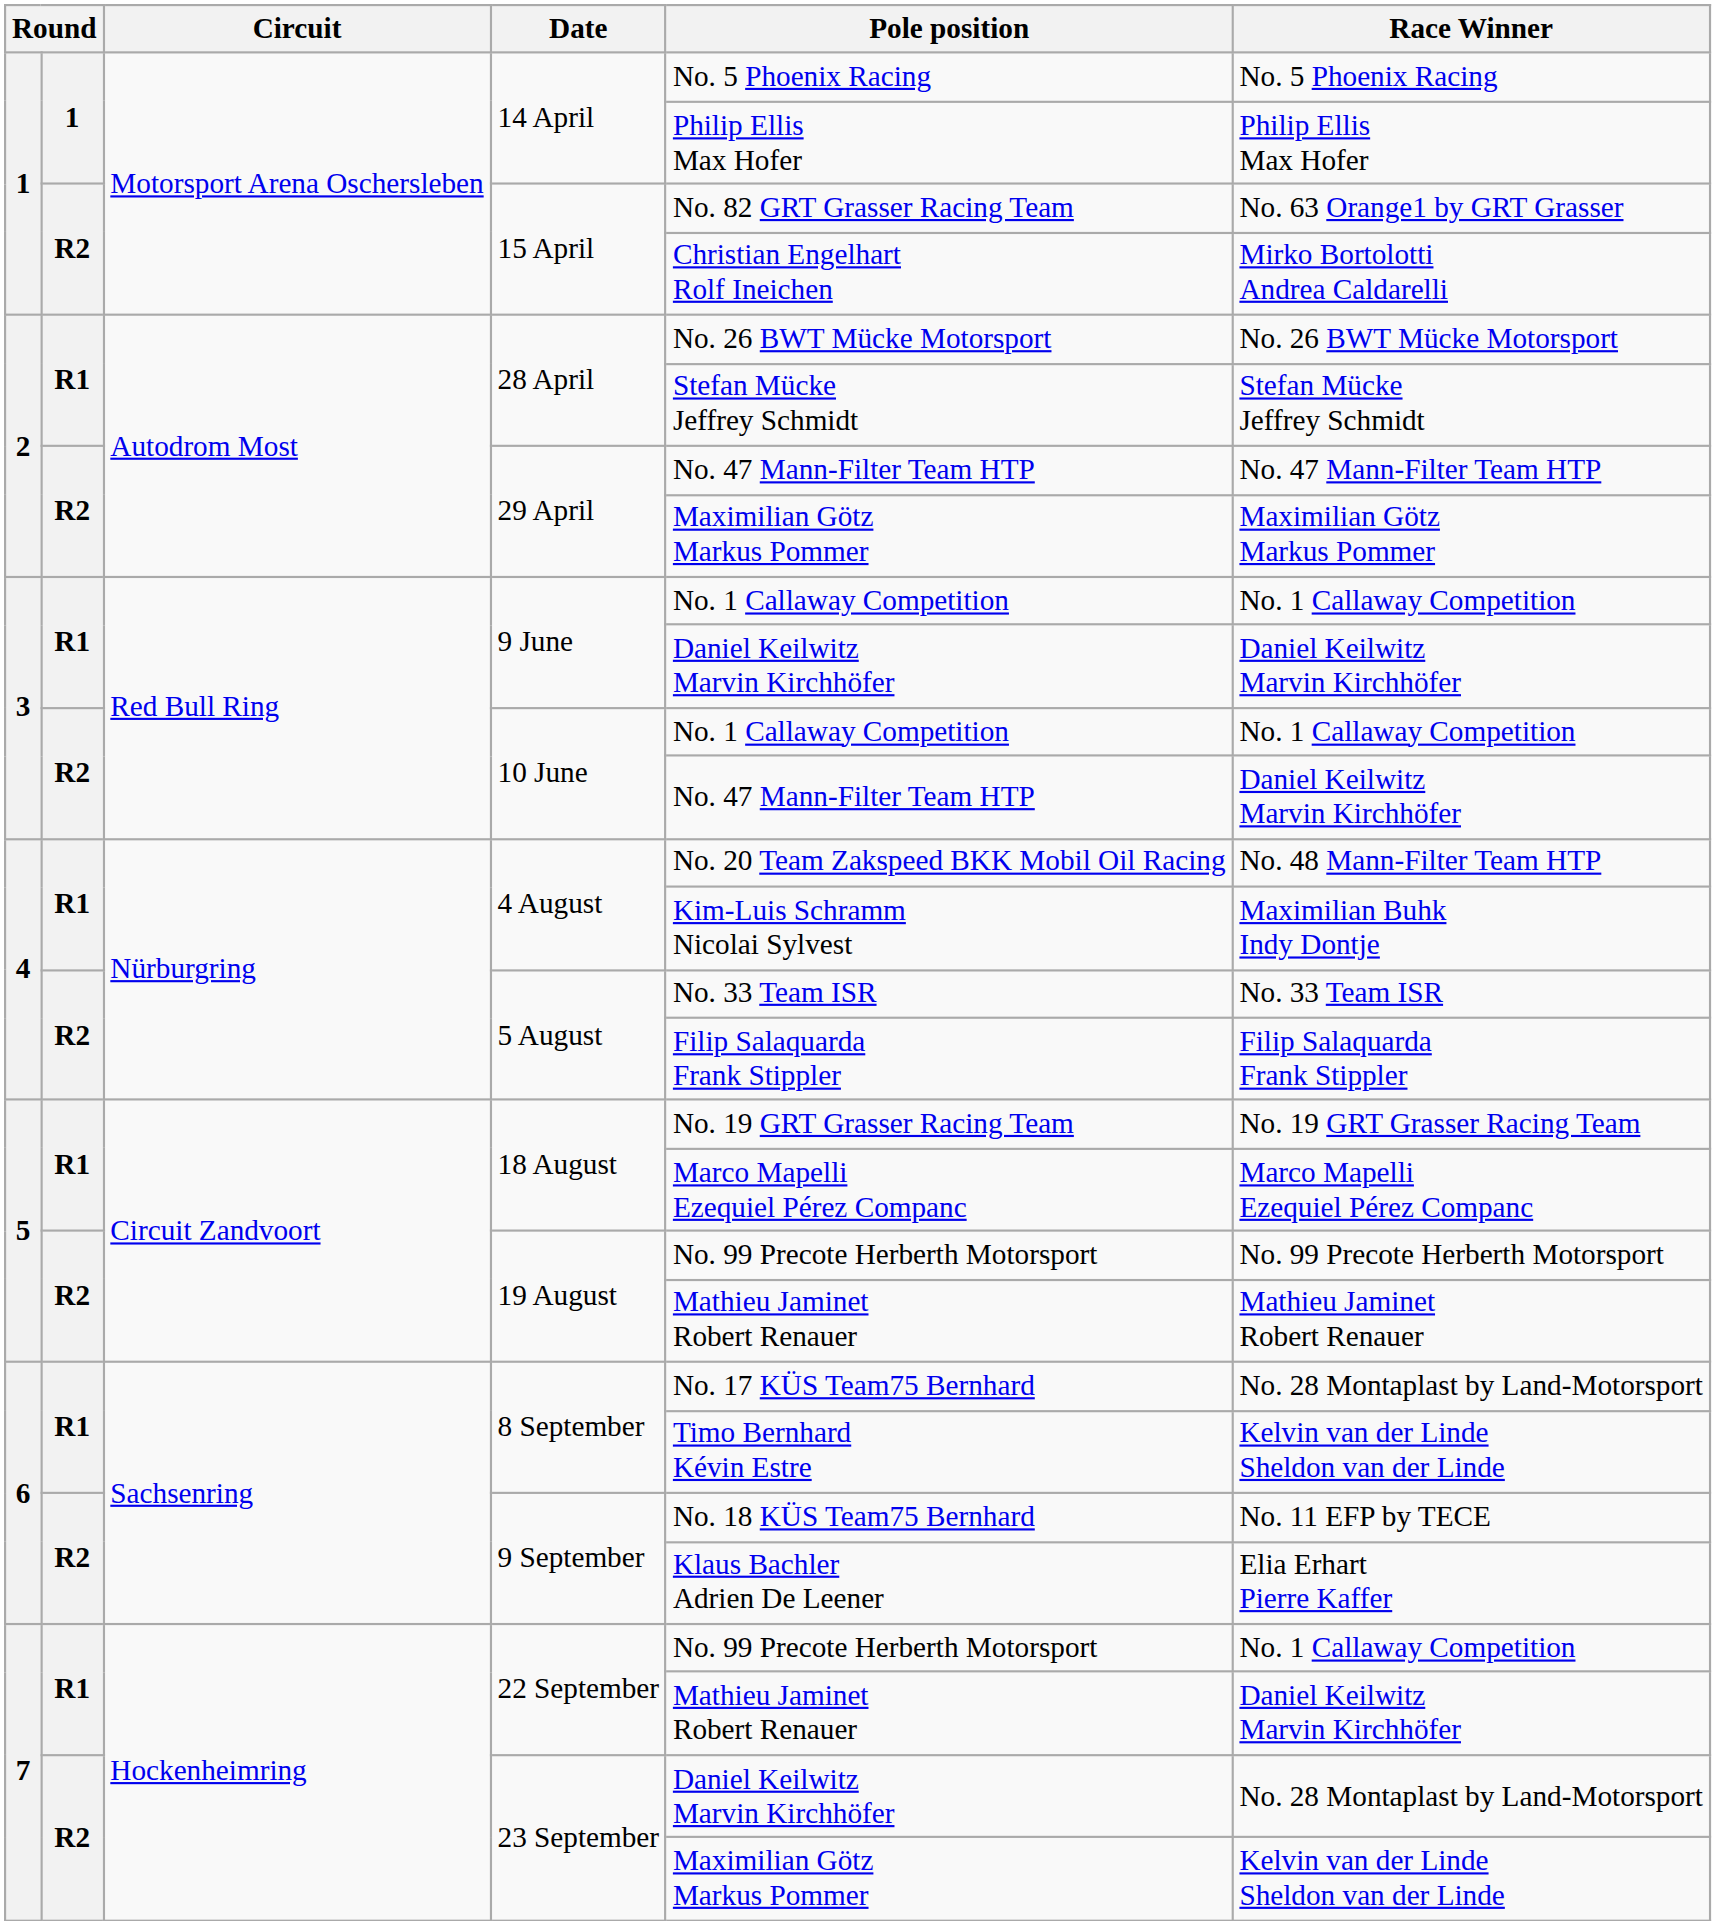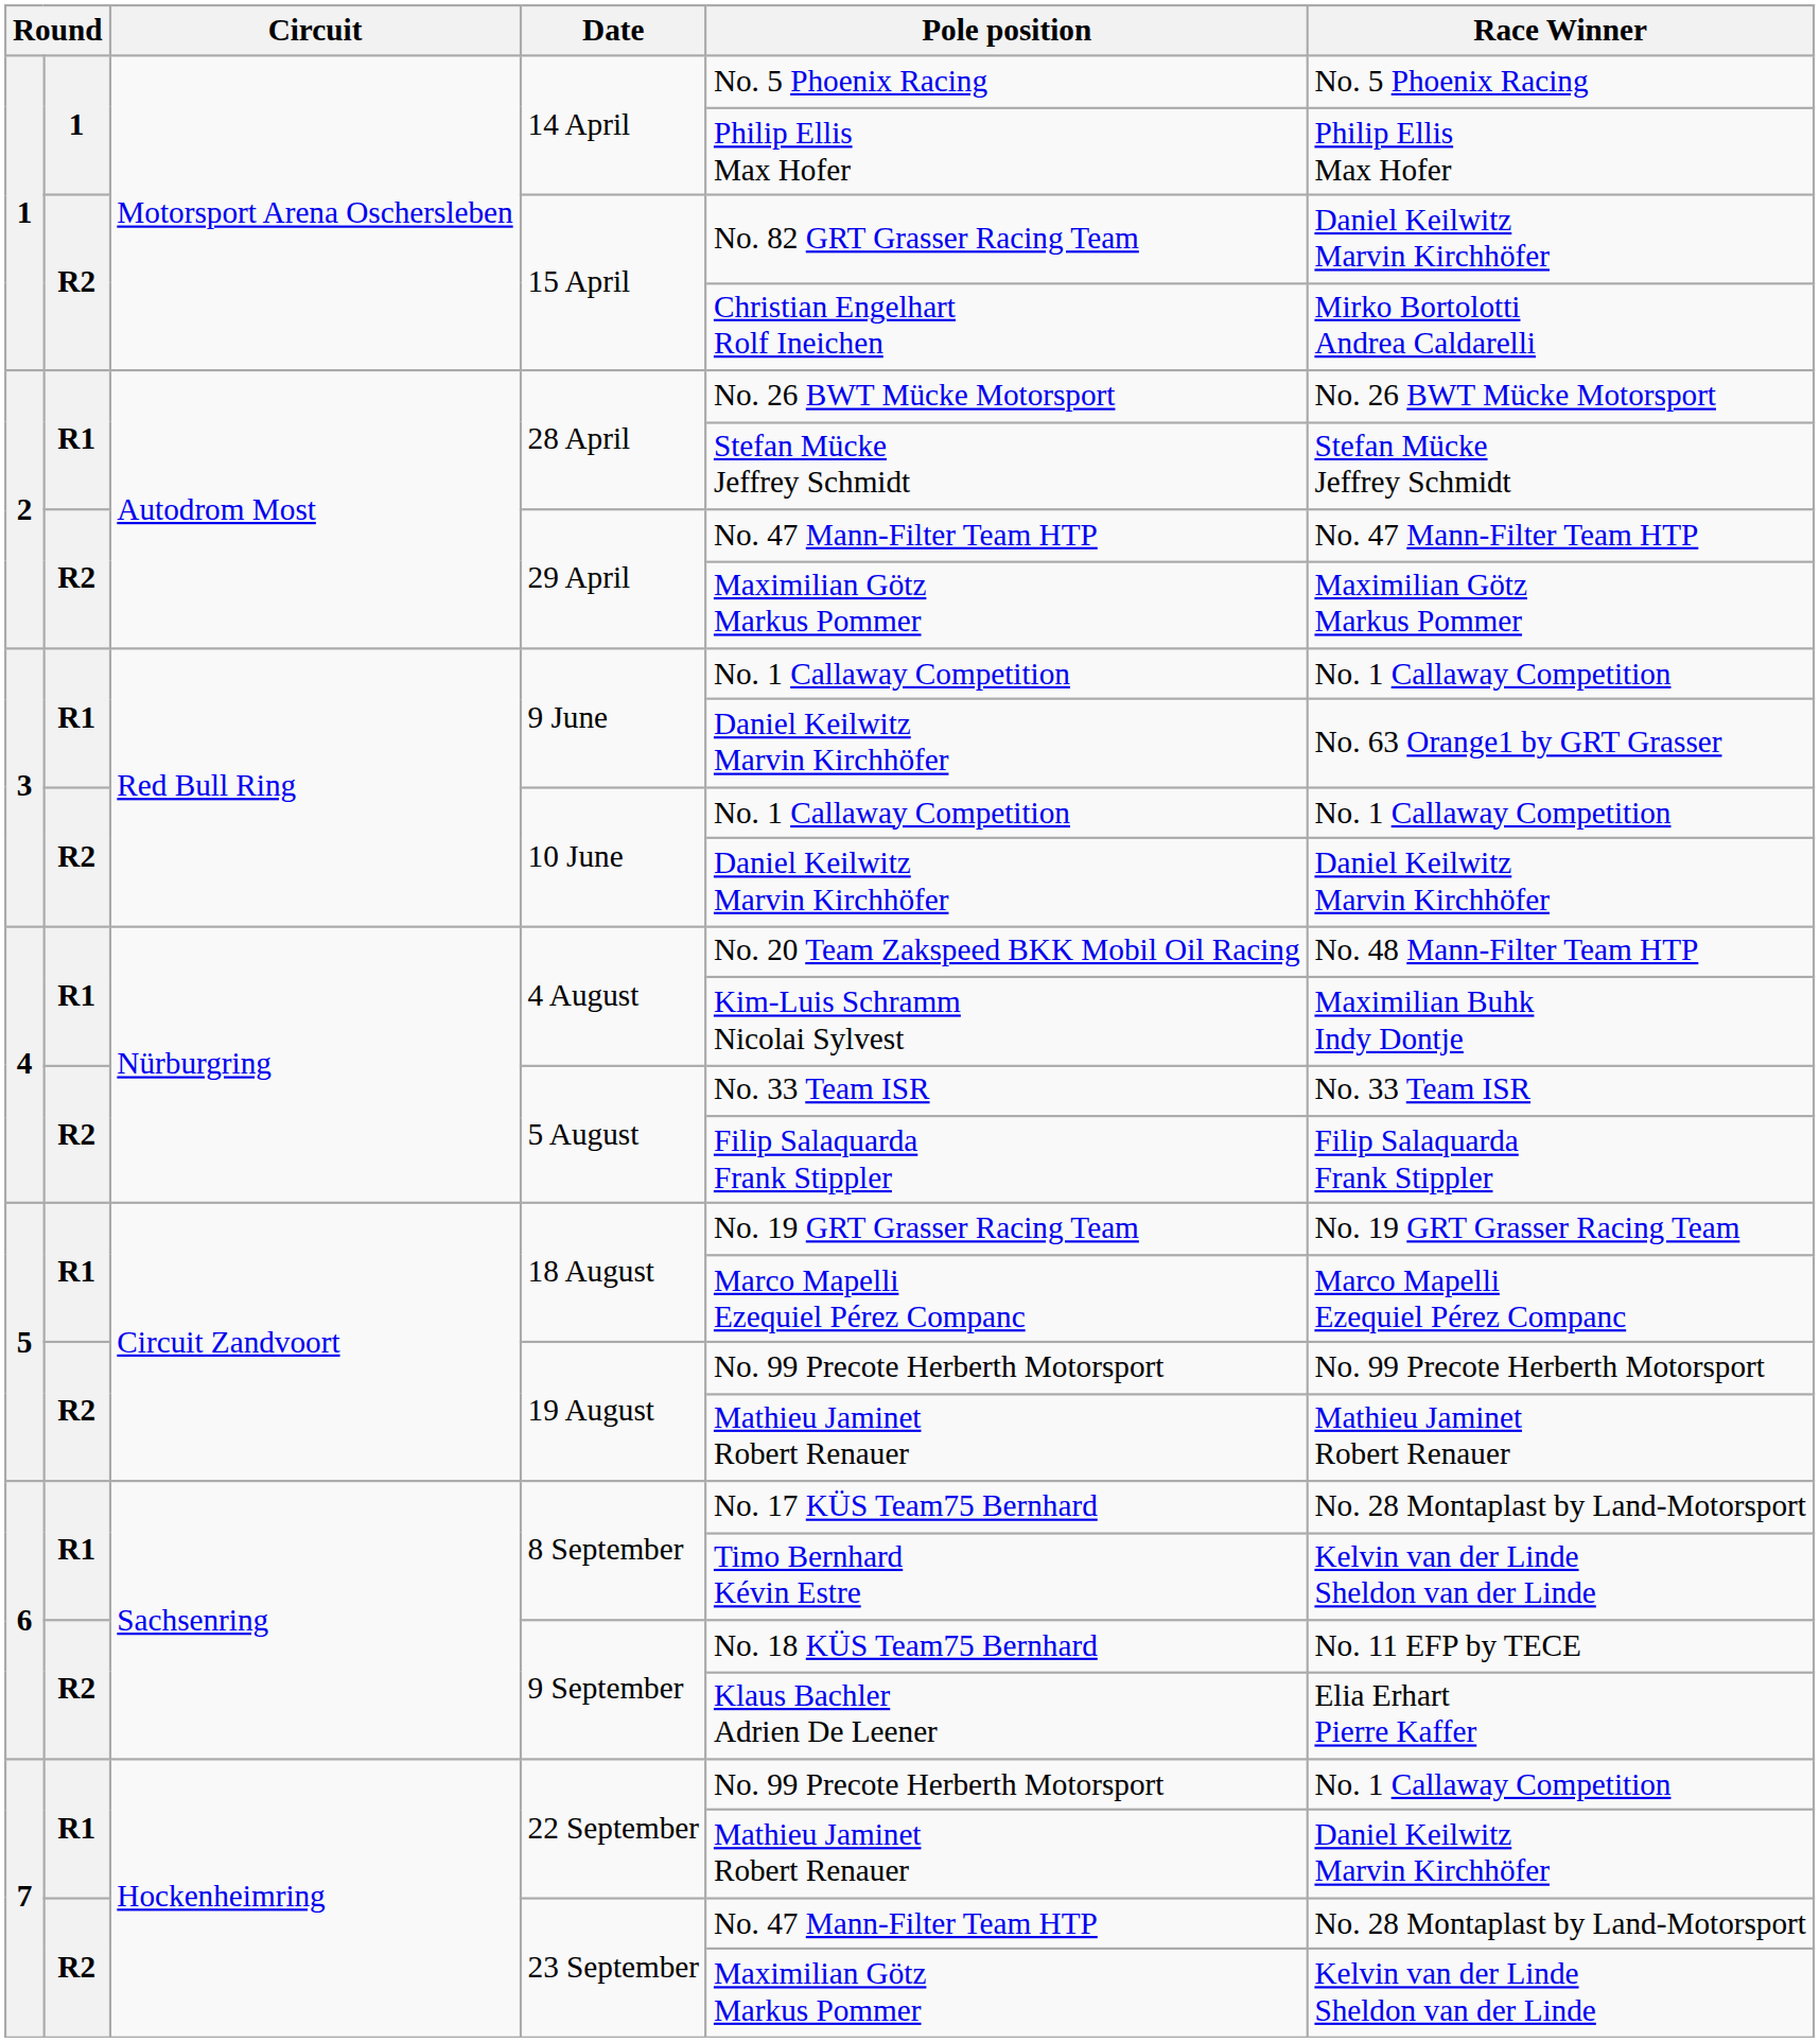row 4 | Race Winner: No. 63 Orange1 by GRT Grasser -> Daniel Keilwitz Marvin Kirchhöfer
row 11 | Race Winner: Daniel Keilwitz Marvin Kirchhöfer -> No. 63 Orange1 by GRT Grasser
row 13 | Pole position: No. 47 Mann-Filter Team HTP -> Daniel Keilwitz Marvin Kirchhöfer
row 28 | Pole position: Daniel Keilwitz Marvin Kirchhöfer -> No. 47 Mann-Filter Team HTP
